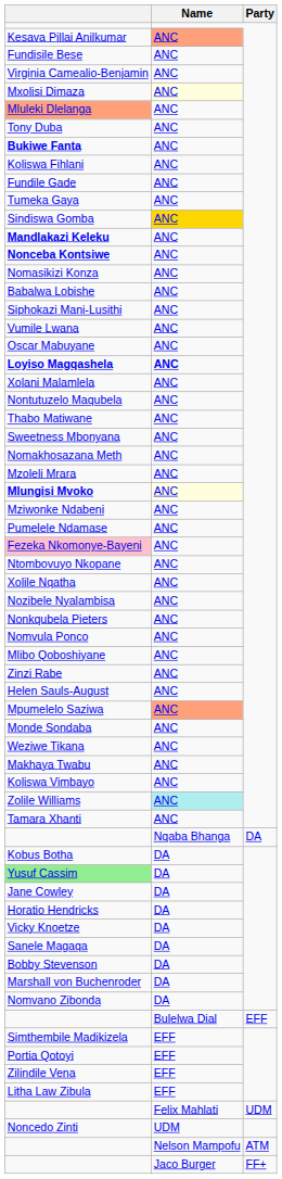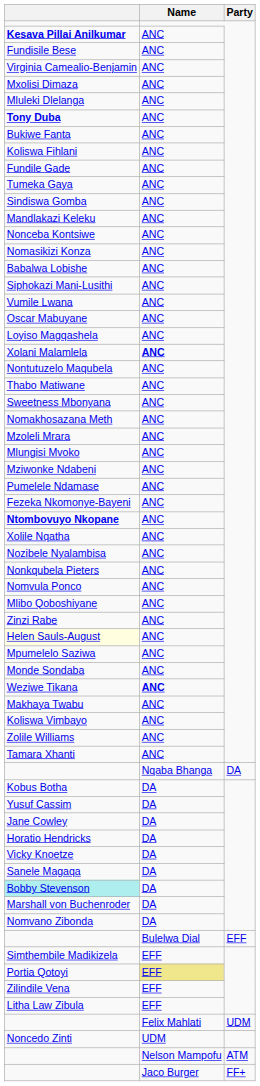Kesava Pillai Anilkumar | column 1: normal -> bold
Kesava Pillai Anilkumar | Name: lightsalmon background -> no background
Mxolisi Dimaza | Name: lightyellow background -> no background
Mluleki Dlelanga | column 1: lightsalmon background -> no background
Tony Duba | column 1: normal -> bold
Bukiwe Fanta | column 1: bold -> normal
Sindiswa Gomba | Name: gold background -> no background
Mandlakazi Keleku | column 1: bold -> normal
Nonceba Kontsiwe | column 1: bold -> normal
Loyiso Magqashela | column 1: bold -> normal
Loyiso Magqashela | Name: bold -> normal
Xolani Malamlela | Name: normal -> bold
Mlungisi Mvoko | column 1: bold -> normal
Mlungisi Mvoko | Name: lightyellow background -> no background
Fezeka Nkomonye-Bayeni | column 1: pink background -> no background
Ntombovuyo Nkopane | column 1: normal -> bold
Helen Sauls-August | column 1: no background -> lightyellow background
Mpumelelo Saziwa | Name: lightsalmon background -> no background
Weziwe Tikana | Name: normal -> bold
Zolile Williams | Name: paleturquoise background -> no background
Yusuf Cassim | column 1: lightgreen background -> no background
Bobby Stevenson | column 1: no background -> paleturquoise background
Portia Qotoyi | Name: no background -> khaki background
